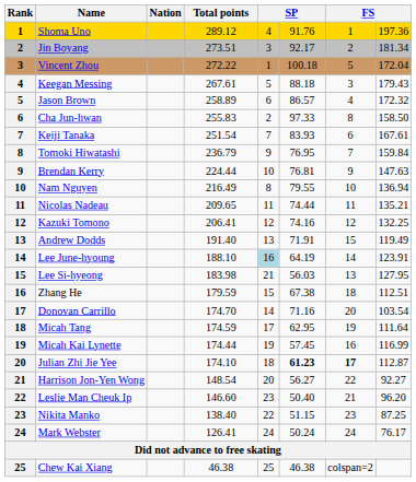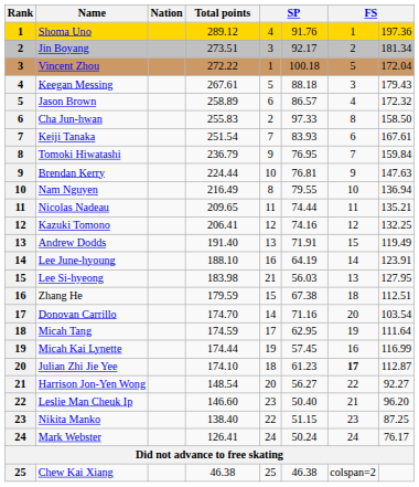Lee June-hyoung | column 5: lightblue background -> no background
Julian Zhi Jie Yee | column 6: bold -> normal
